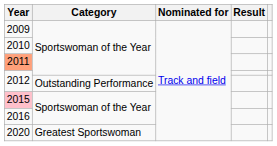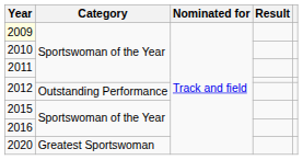2009 | Year: no background -> lightyellow background
2011 | Year: lightsalmon background -> no background
2015 | Year: pink background -> no background
